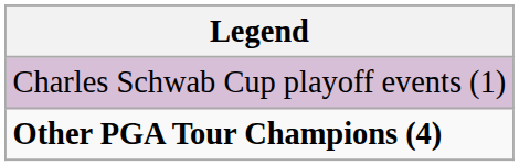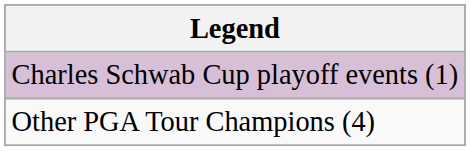row 3 | column 1: bold -> normal
